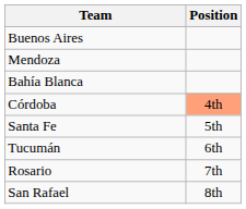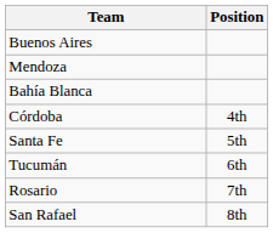Córdoba | Position: lightsalmon background -> no background
